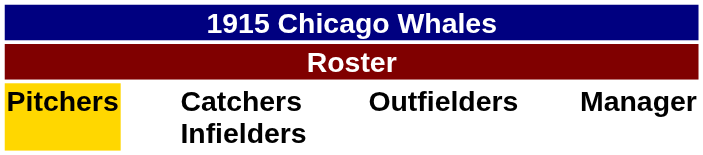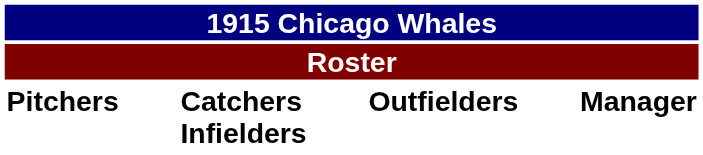Pitchers | column 1: gold background -> no background
